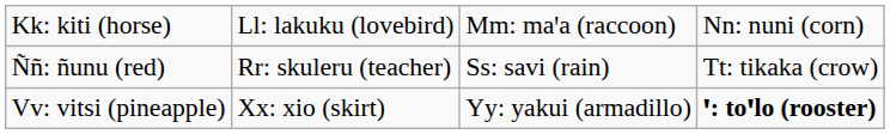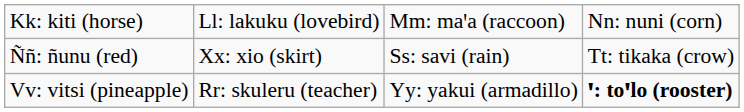Ññ: ñunu (red) | column 2: Rr: skuleru (teacher) -> Xx: xio (skirt)
Vv: vitsi (pineapple) | column 2: Xx: xio (skirt) -> Rr: skuleru (teacher)
